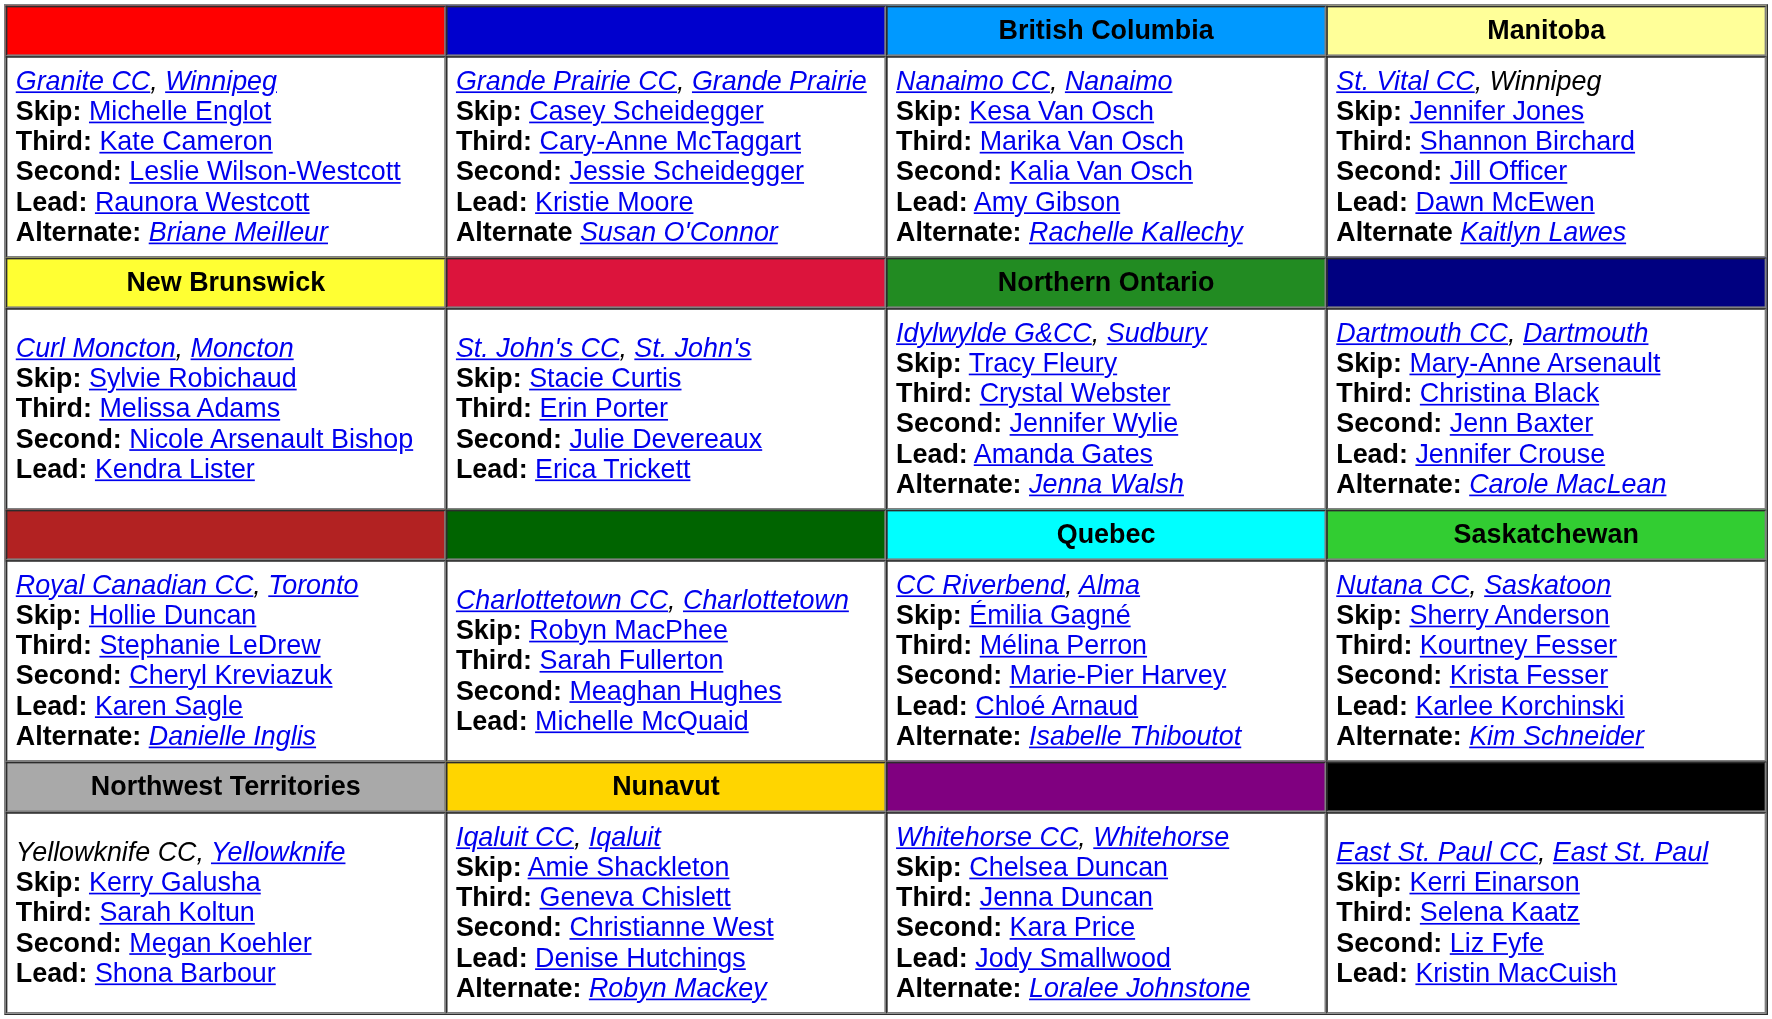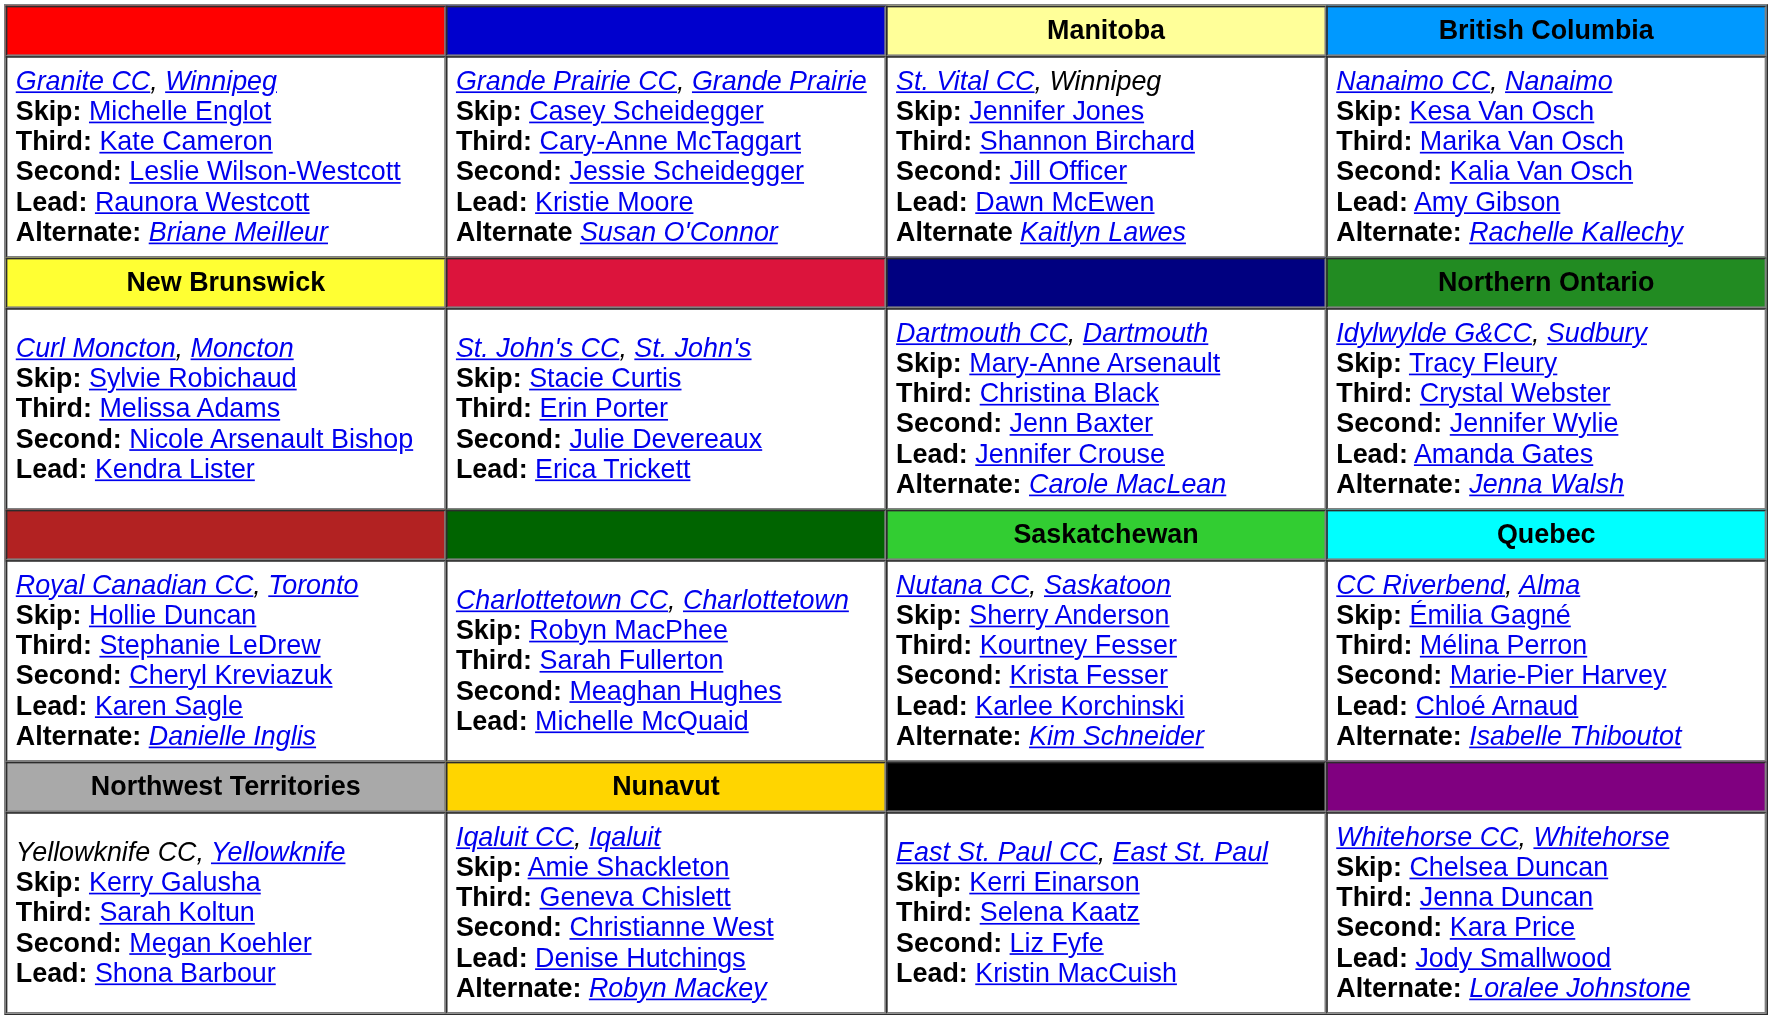columns swapped: British Columbia <-> Manitoba
